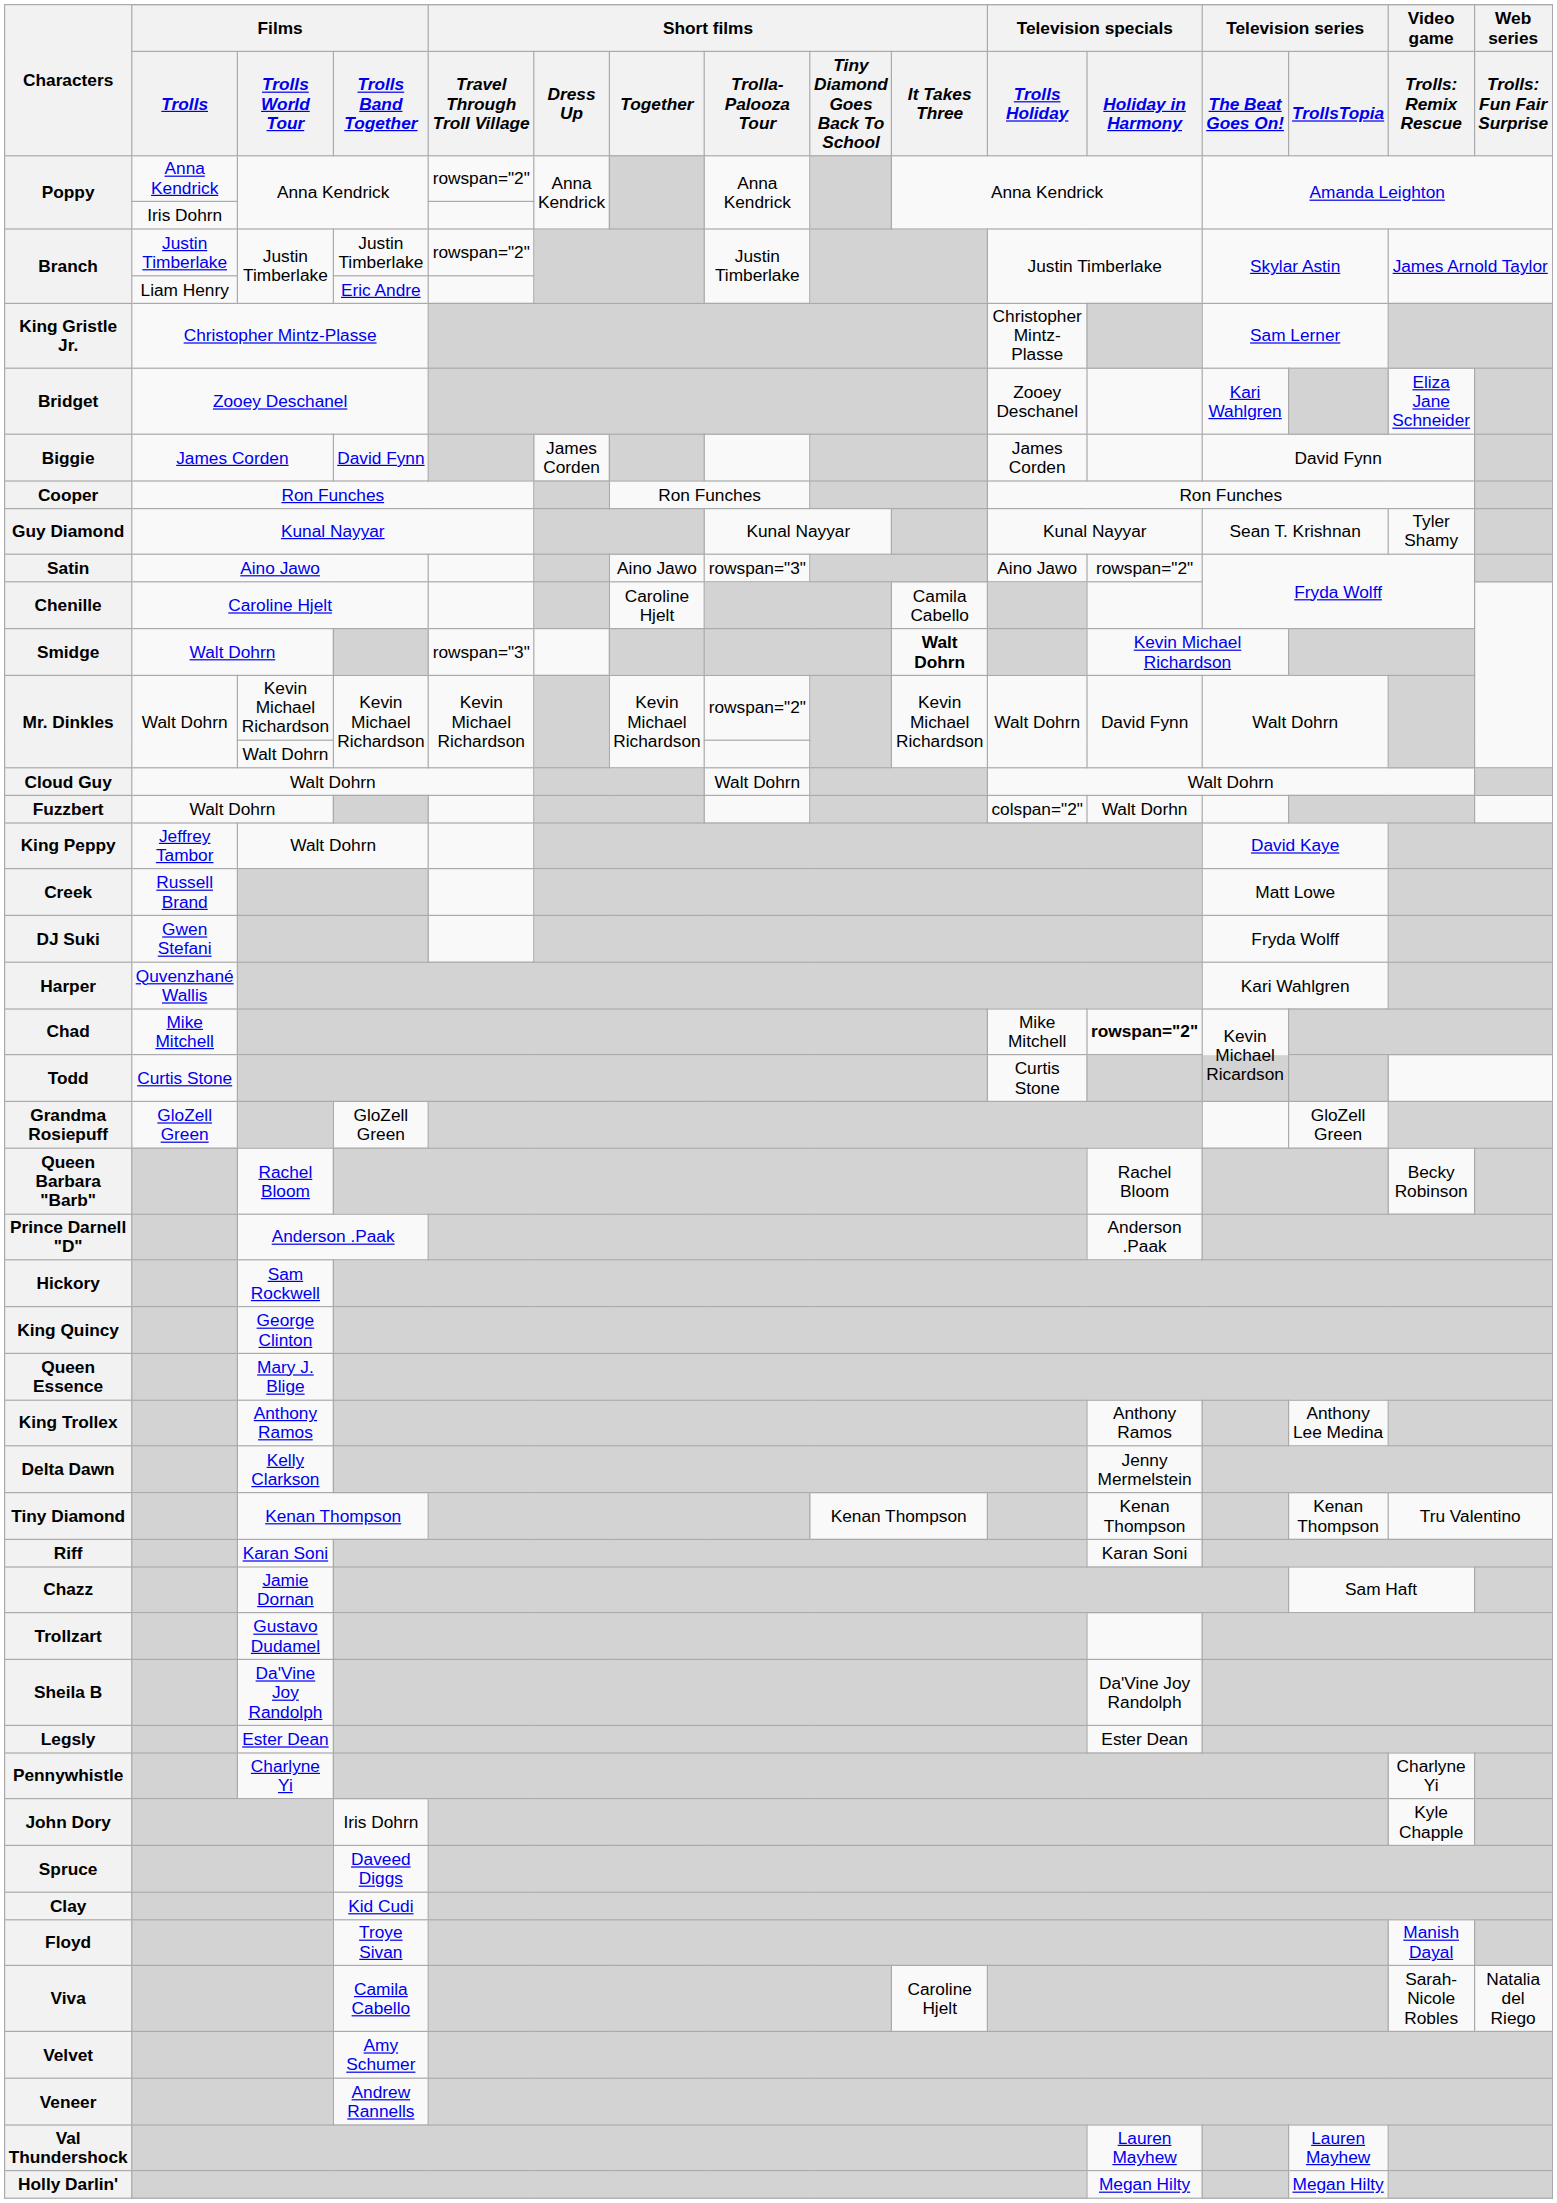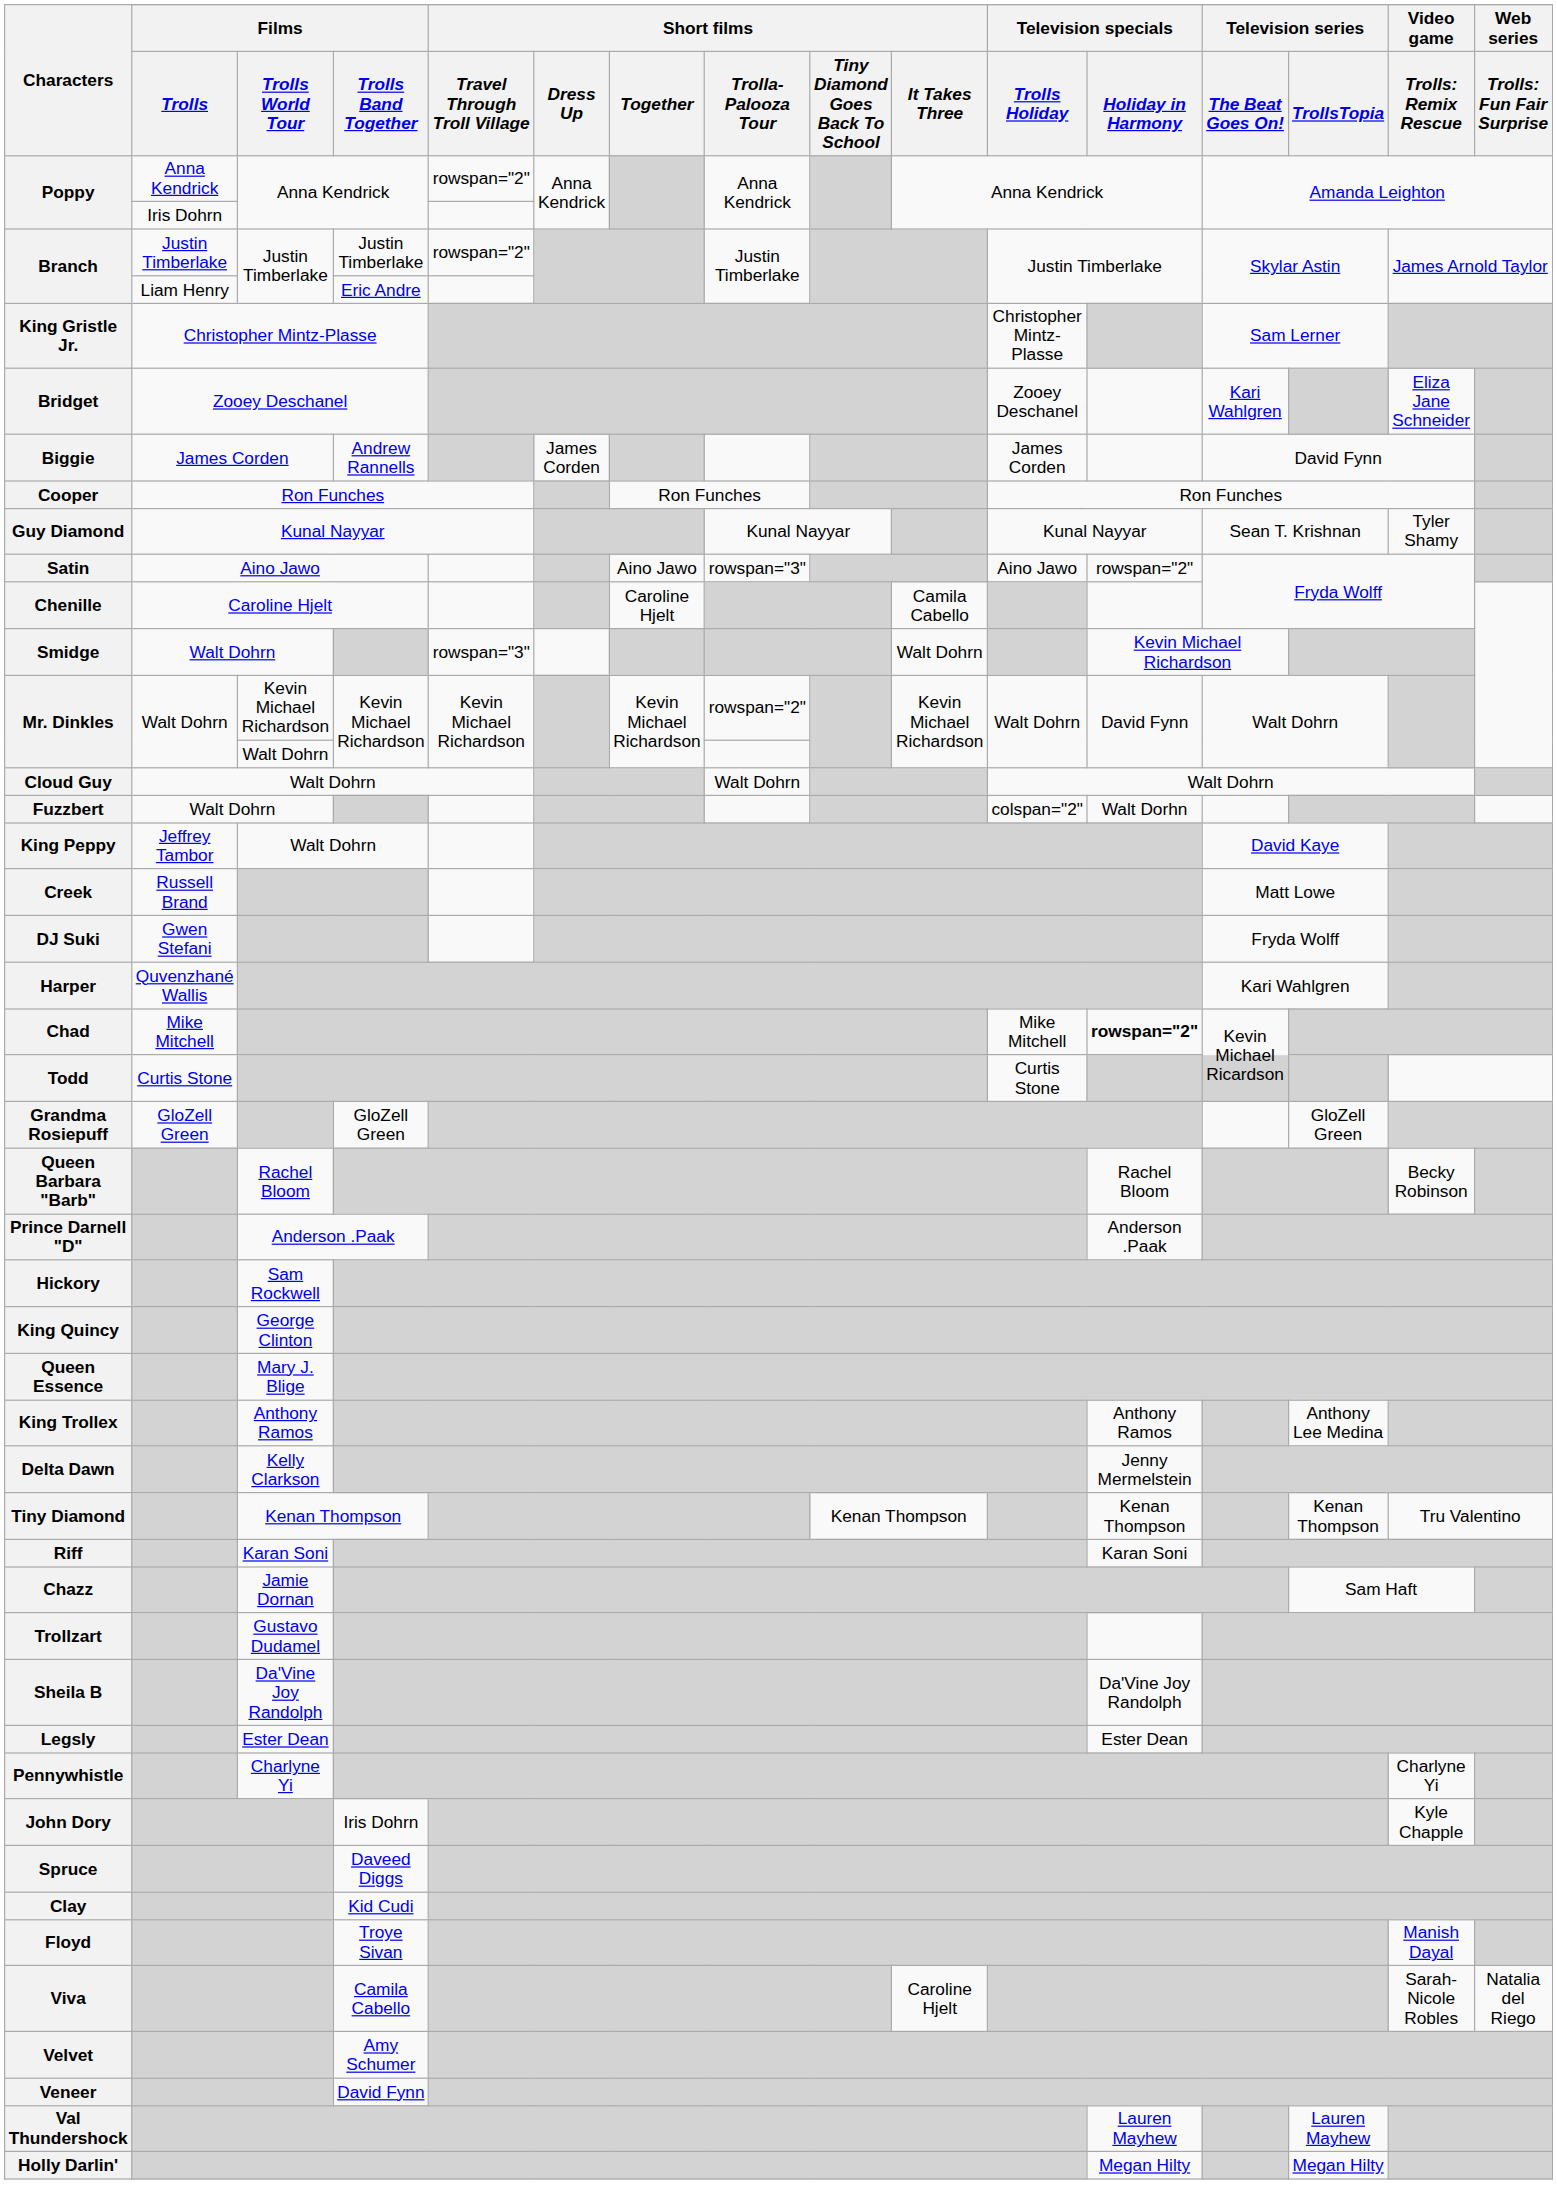Biggie | Films / Trolls Band Together: David Fynn -> Andrew Rannells
Smidge | Short films / It Takes Three: bold -> normal
Veneer | Films / Trolls Band Together: Andrew Rannells -> David Fynn
